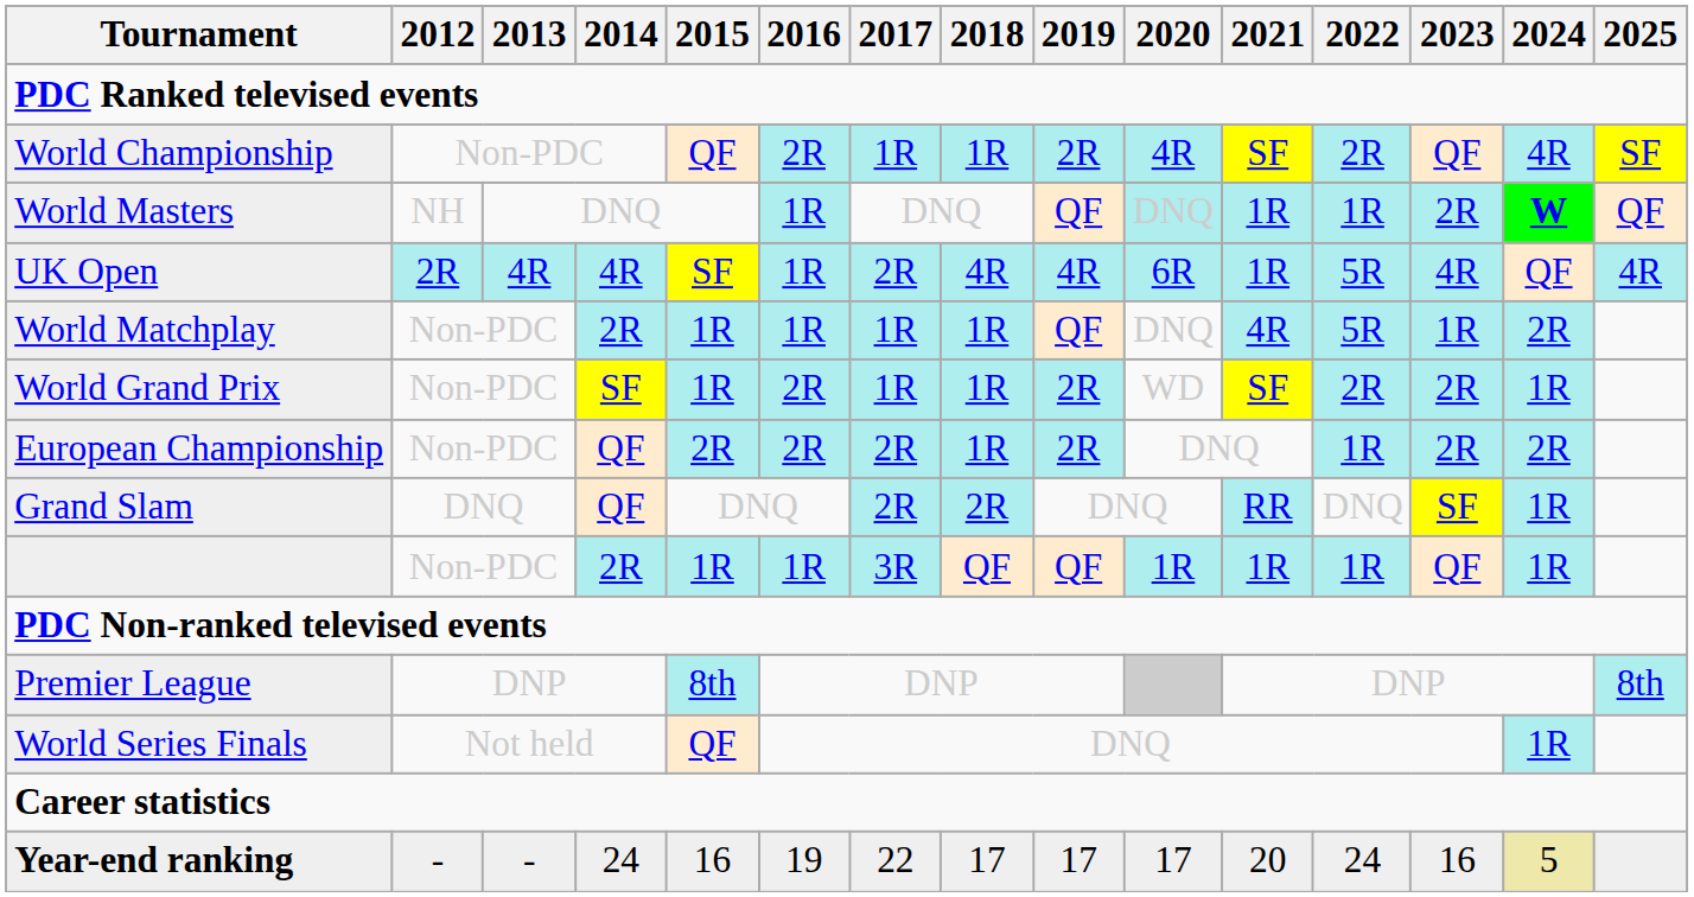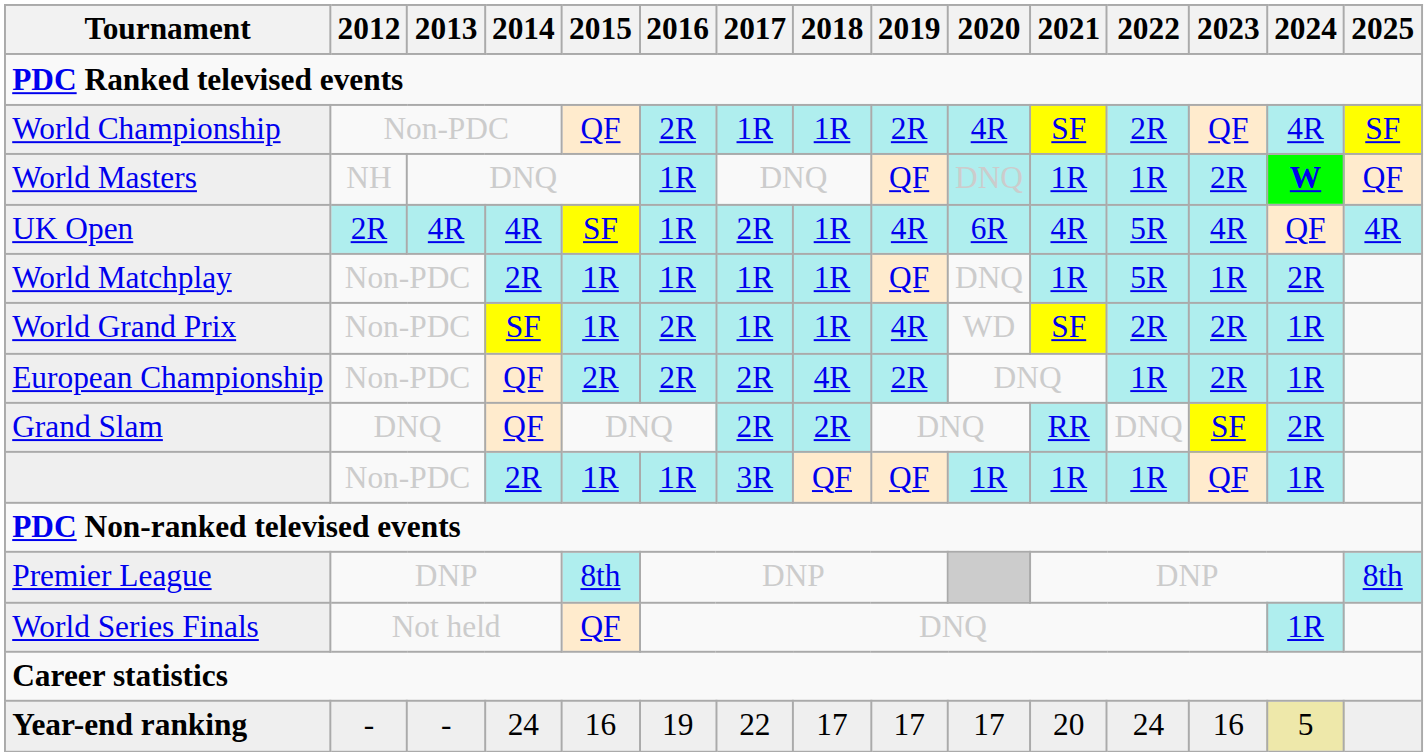UK Open | 2018: 4R -> 1R
UK Open | 2021: 1R -> 4R
World Matchplay | 2021: 4R -> 1R
World Grand Prix | 2019: 2R -> 4R
European Championship | 2018: 1R -> 4R
European Championship | 2024: 2R -> 1R
Grand Slam | 2024: 1R -> 2R
